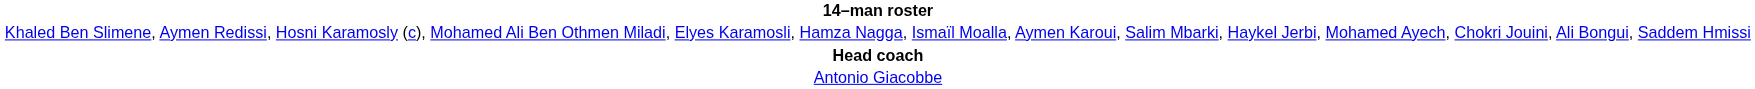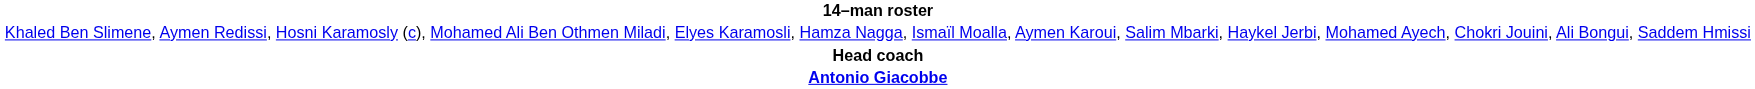row 4 | column 1: normal -> bold
